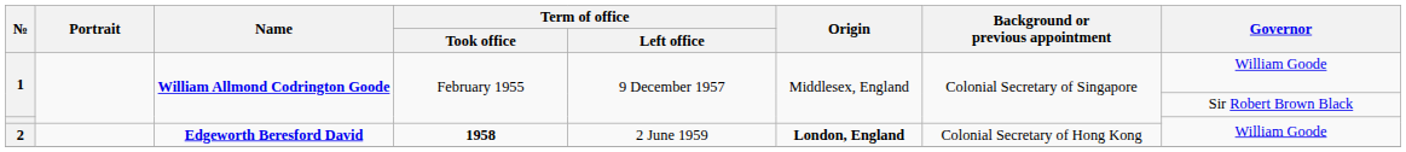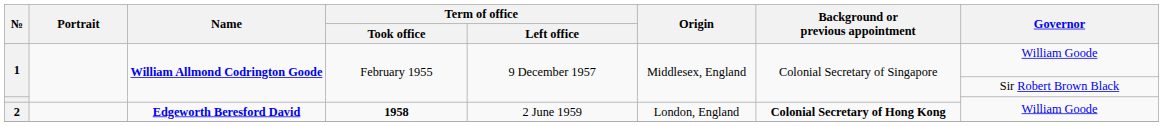2 | Origin: bold -> normal
2 | Background or previous appointment: normal -> bold
